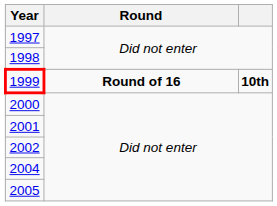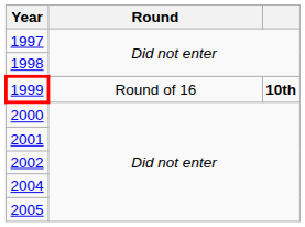1999 | Round: bold -> normal
